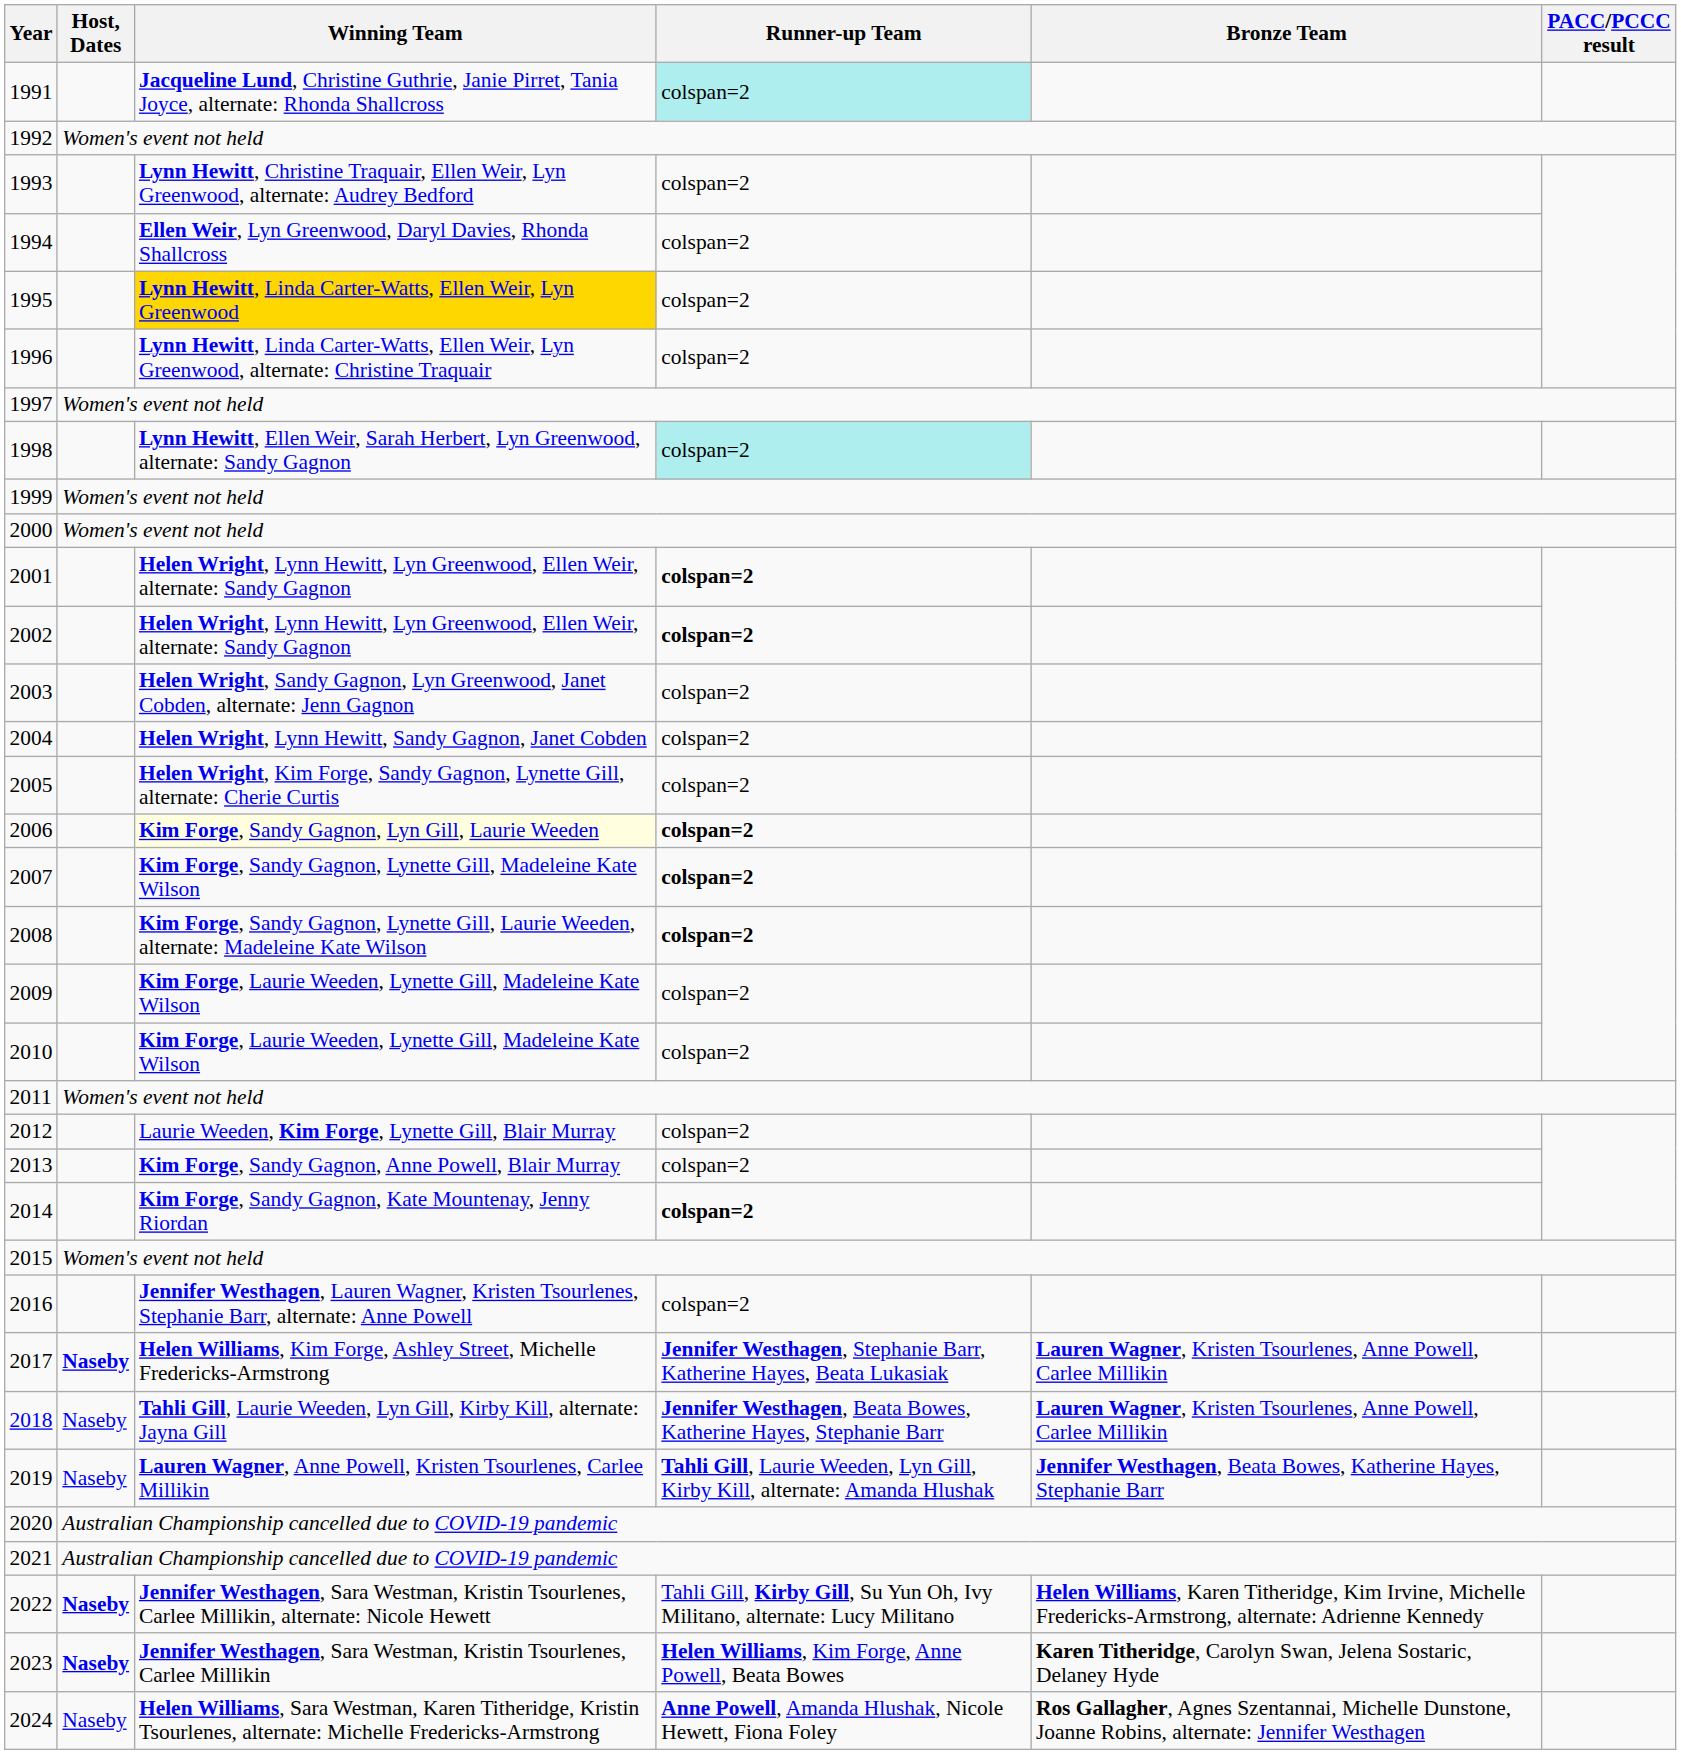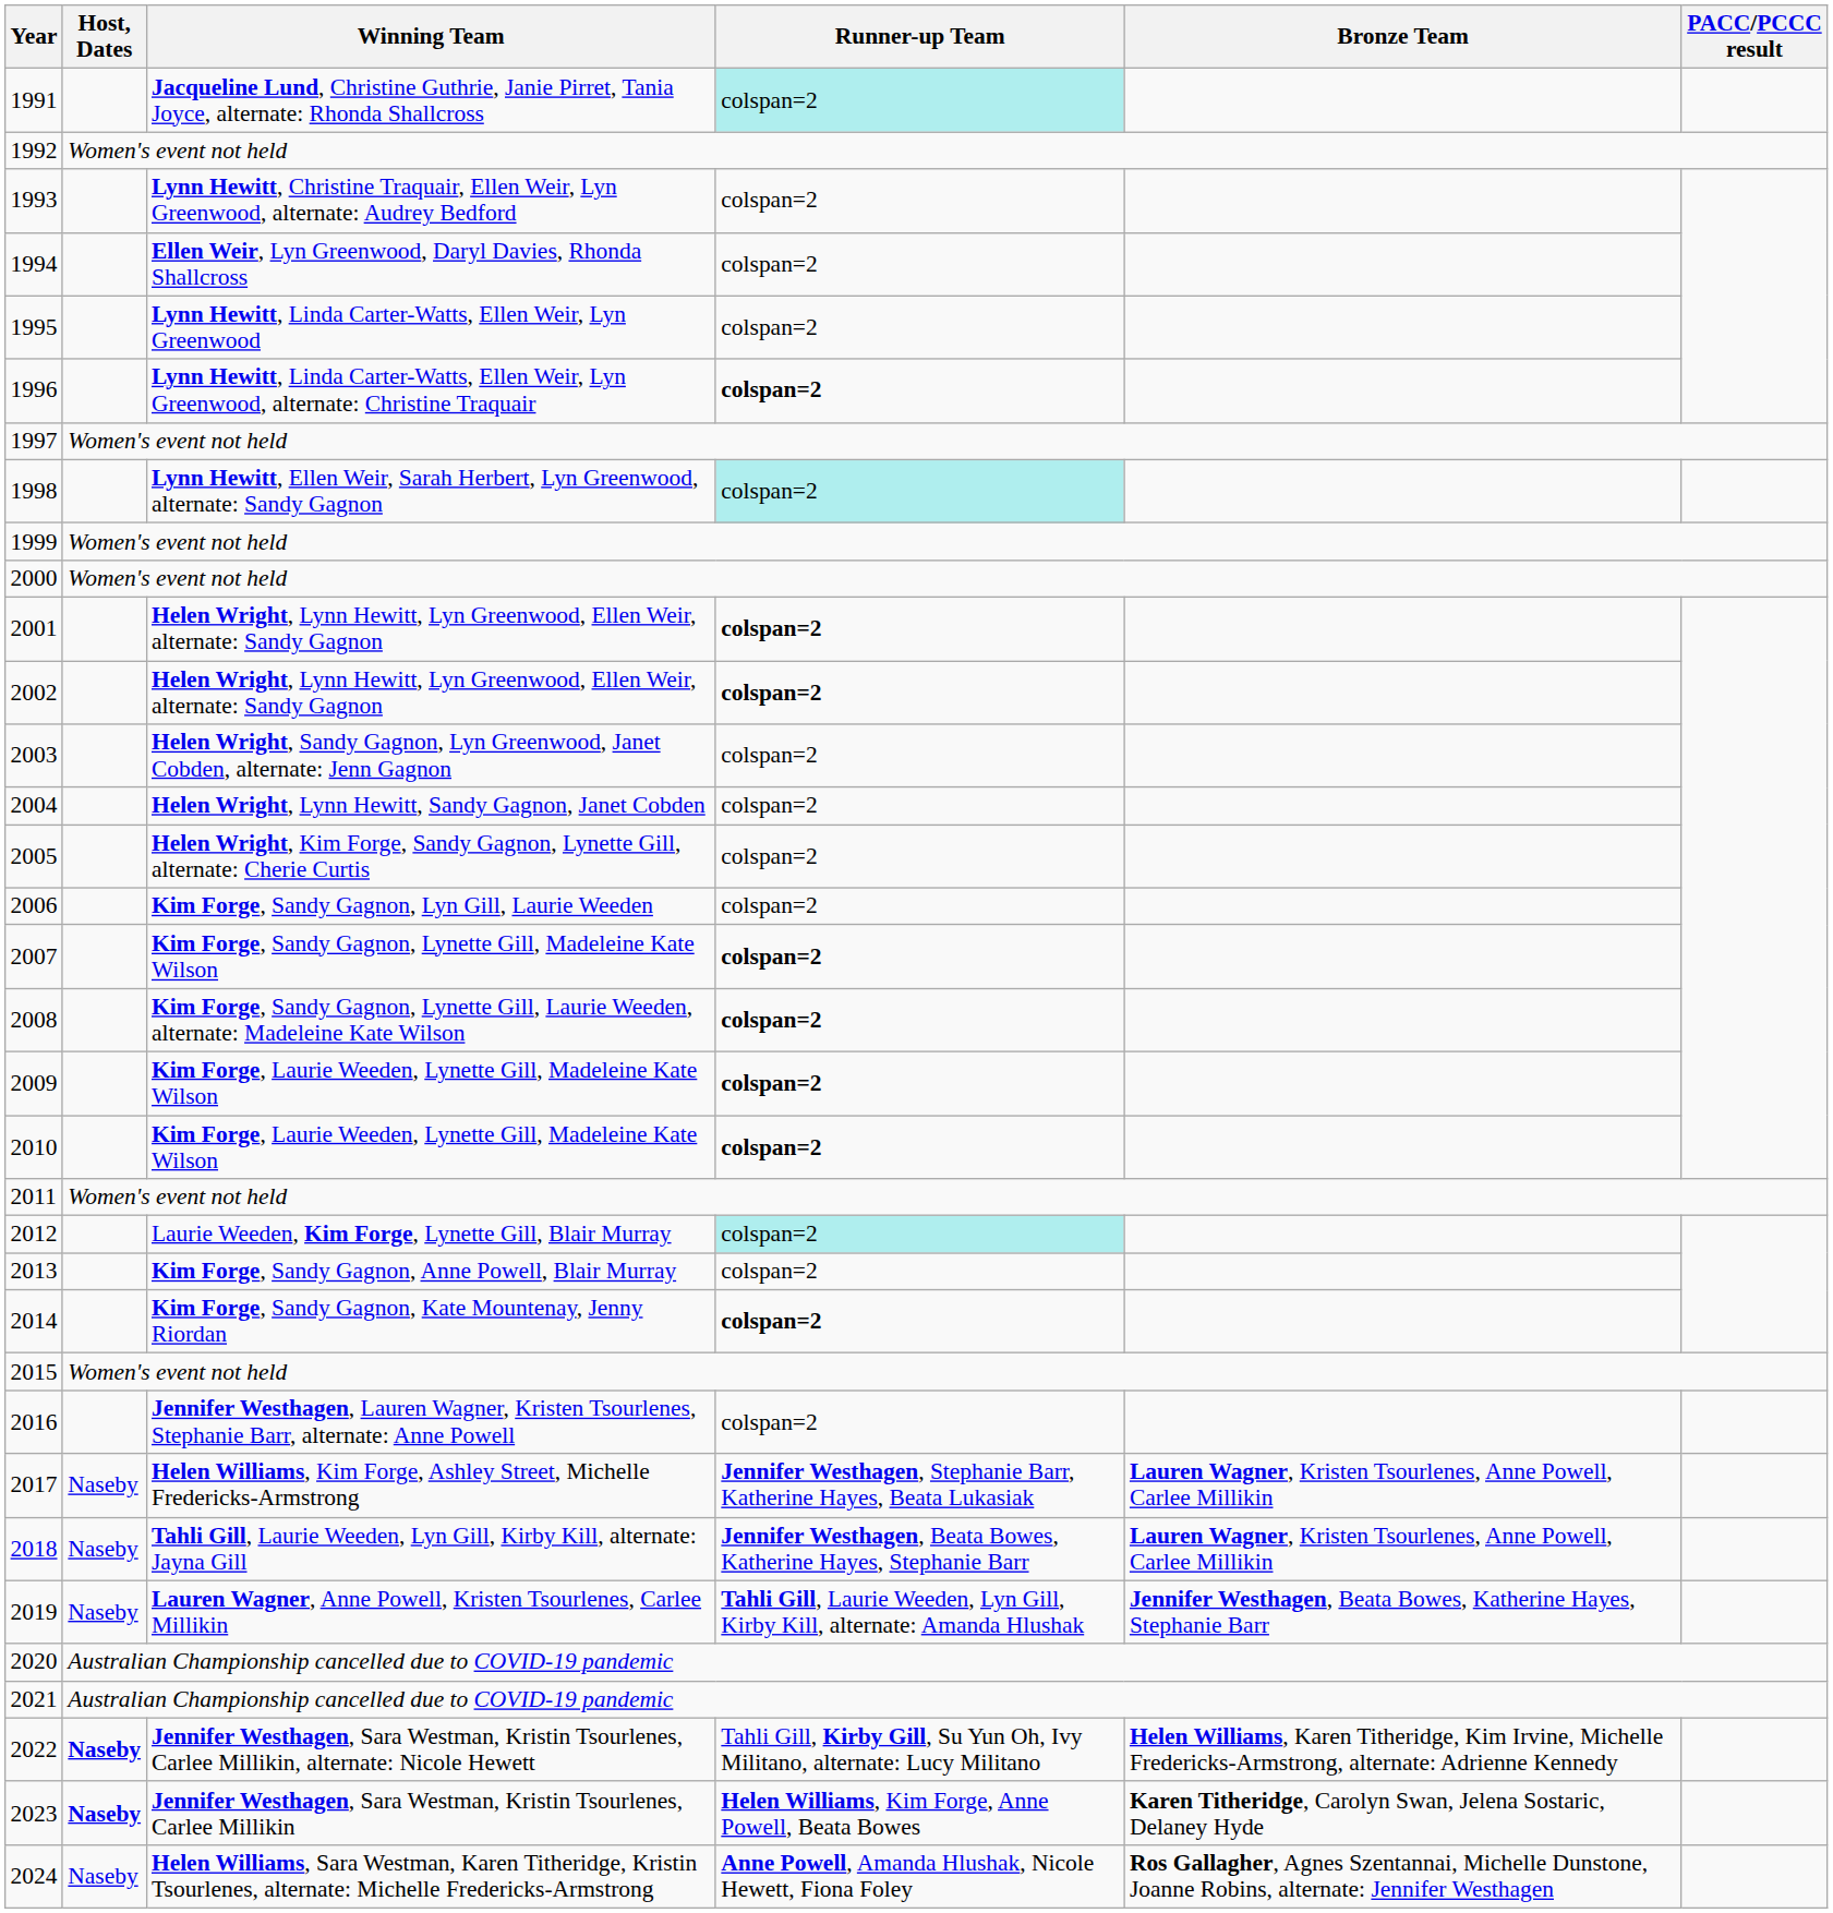1995 | Winning Team: gold background -> no background
1996 | Runner-up Team: normal -> bold
2006 | Winning Team: lightyellow background -> no background
2006 | Runner-up Team: bold -> normal
2009 | Runner-up Team: normal -> bold
2010 | Runner-up Team: normal -> bold
2012 | Runner-up Team: no background -> paleturquoise background
2017 | Host, Dates: bold -> normal
